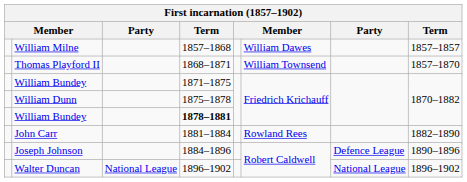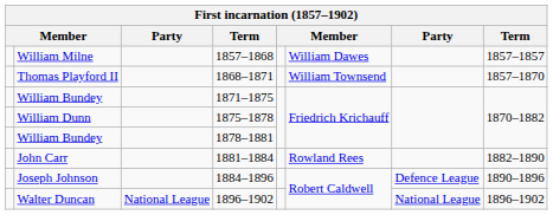1878–1881 | column 4: bold -> normal
